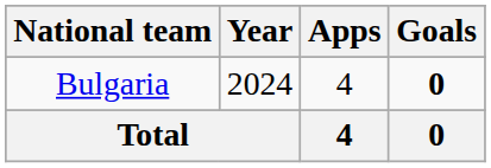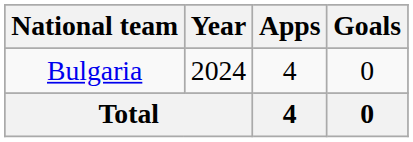Bulgaria | Goals: bold -> normal
